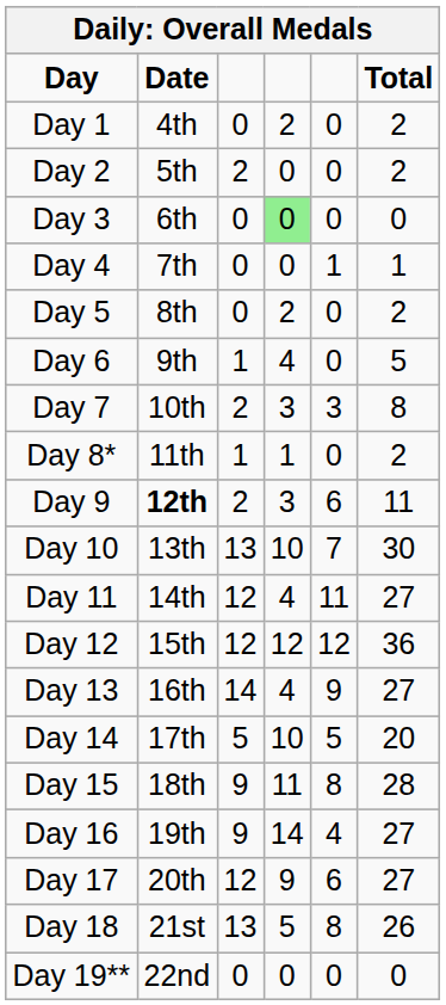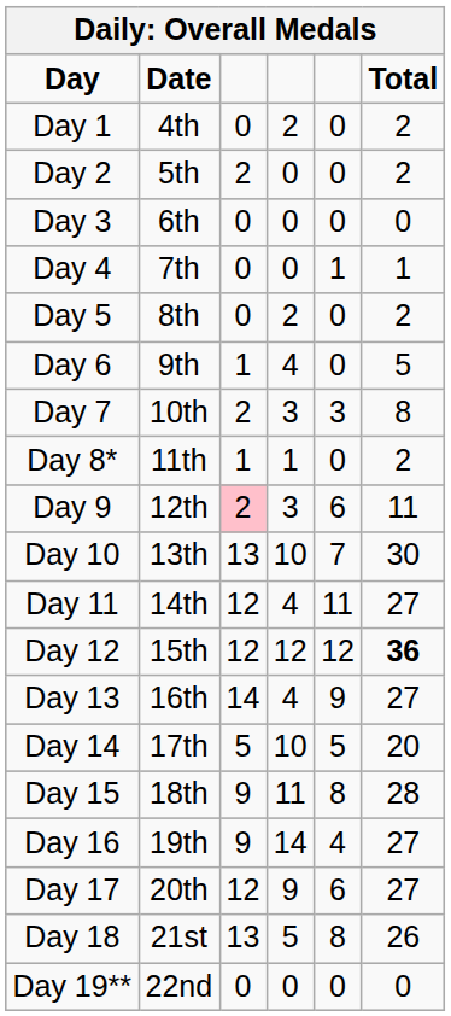Day 3 | column 4: lightgreen background -> no background
Day 9 | Date: bold -> normal
Day 9 | column 3: no background -> pink background
Day 12 | Total: normal -> bold
